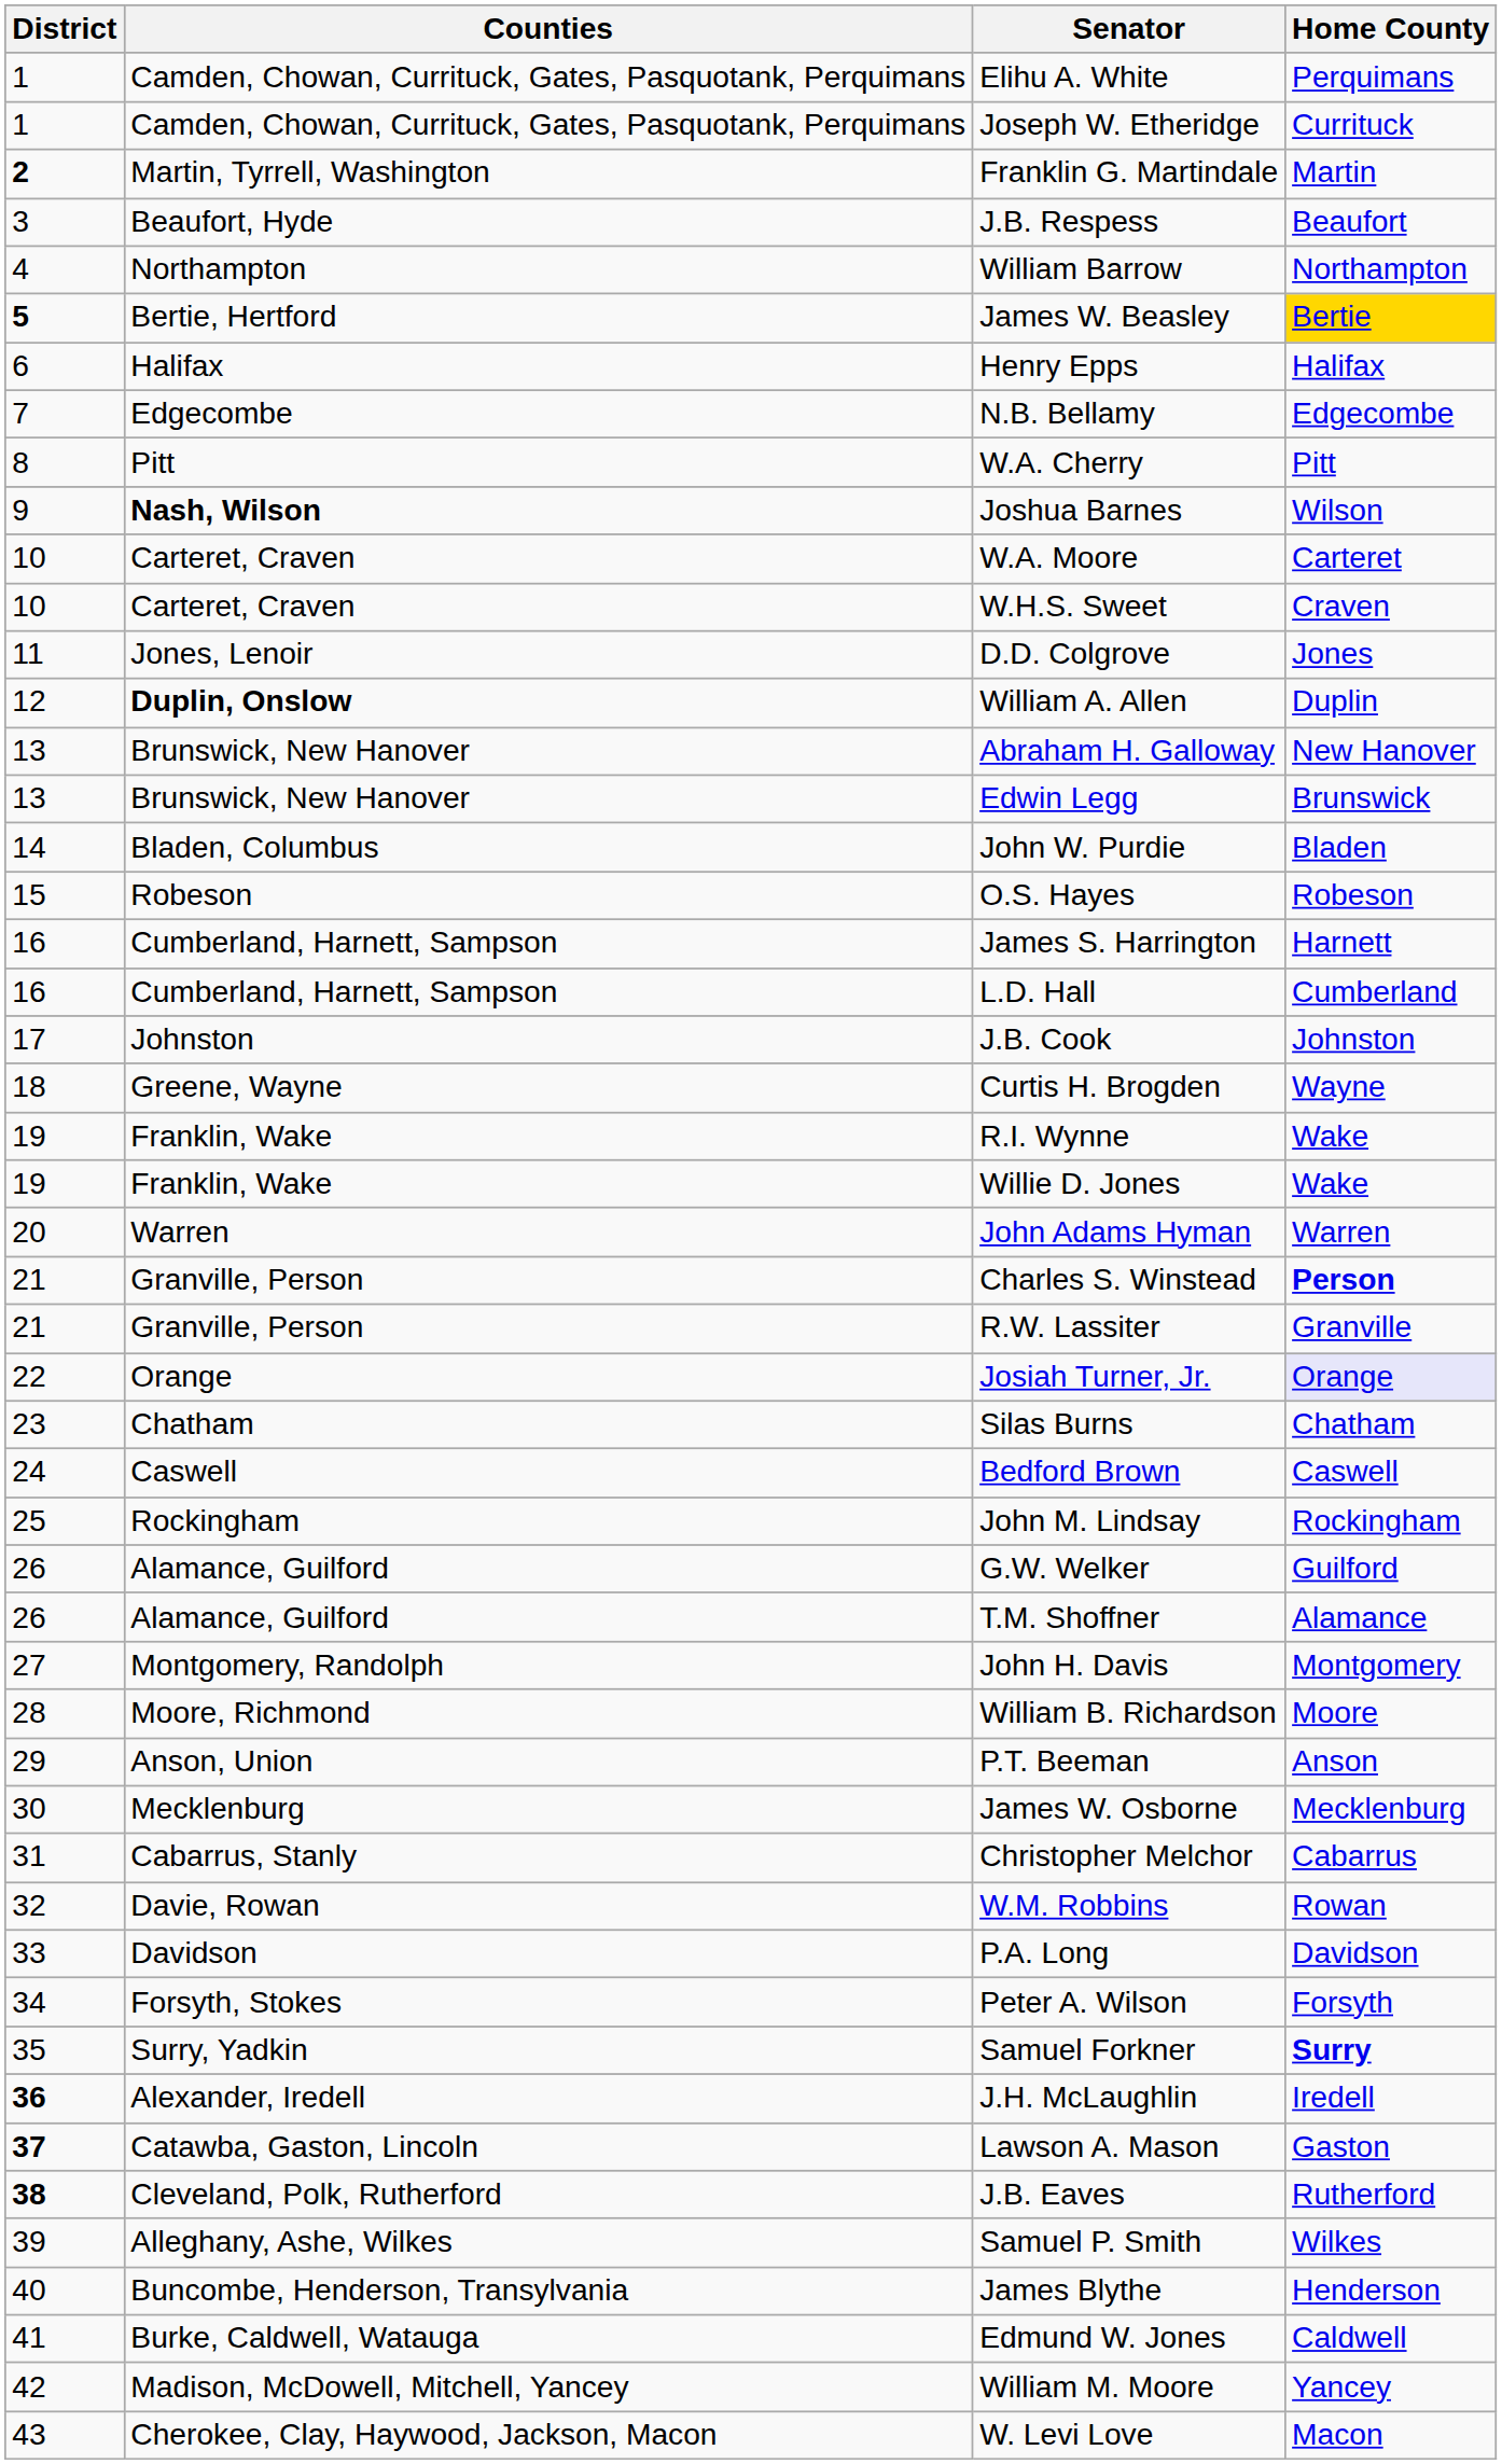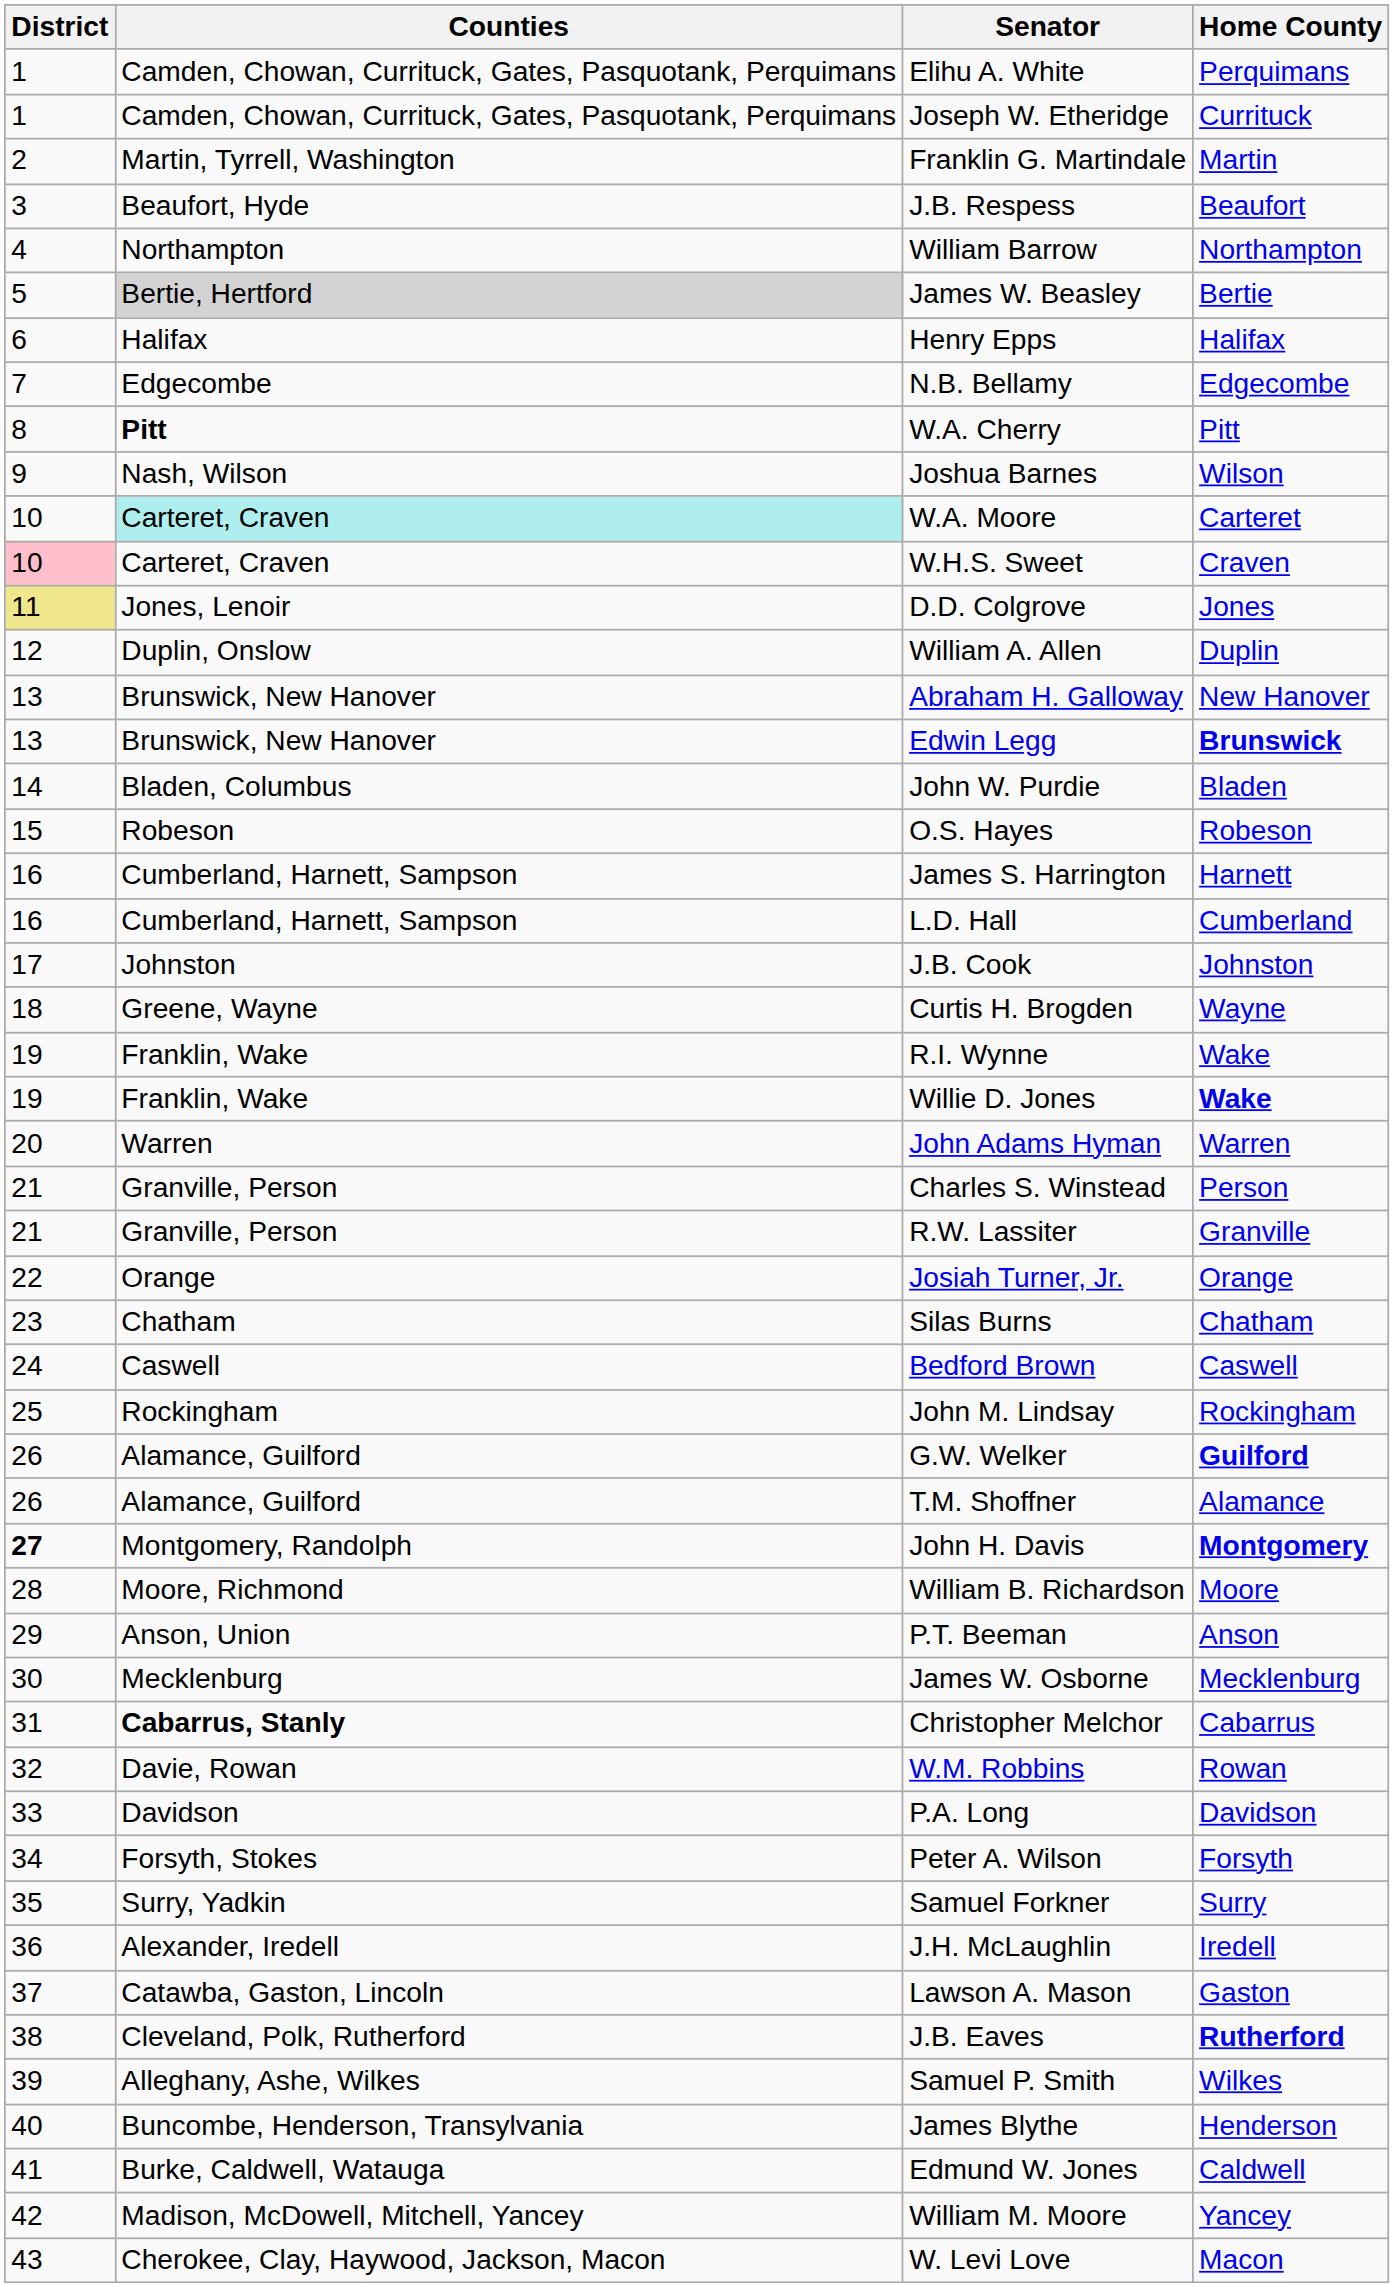Franklin G. Martindale | District: bold -> normal
James W. Beasley | District: bold -> normal
James W. Beasley | Counties: no background -> lightgrey background
James W. Beasley | Home County: gold background -> no background
W.A. Cherry | Counties: normal -> bold
Joshua Barnes | Counties: bold -> normal
W.A. Moore | Counties: no background -> paleturquoise background
W.H.S. Sweet | District: no background -> pink background
D.D. Colgrove | District: no background -> khaki background
William A. Allen | Counties: bold -> normal
Edwin Legg | Home County: normal -> bold
Willie D. Jones | Home County: normal -> bold
Charles S. Winstead | Home County: bold -> normal
Josiah Turner, Jr. | Home County: lavender background -> no background
G.W. Welker | Home County: normal -> bold
John H. Davis | District: normal -> bold
John H. Davis | Home County: normal -> bold
Christopher Melchor | Counties: normal -> bold
Samuel Forkner | Home County: bold -> normal
J.H. McLaughlin | District: bold -> normal
Lawson A. Mason | District: bold -> normal
J.B. Eaves | District: bold -> normal
J.B. Eaves | Home County: normal -> bold
